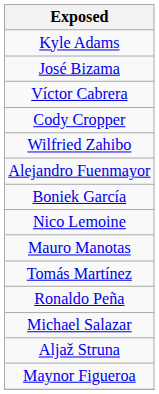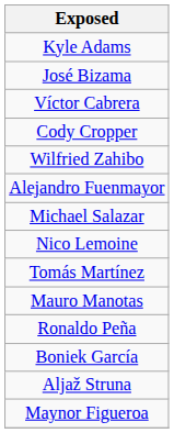row 8 | column 1: Boniek García -> Michael Salazar
row 10 | column 1: Mauro Manotas -> Tomás Martínez
row 11 | column 1: Tomás Martínez -> Mauro Manotas
row 13 | column 1: Michael Salazar -> Boniek García
